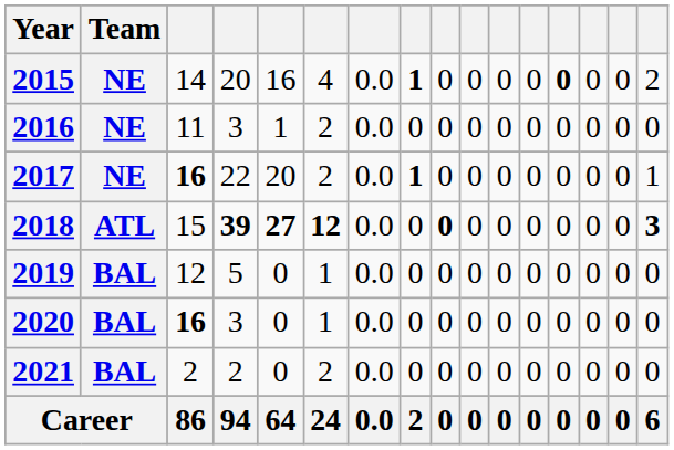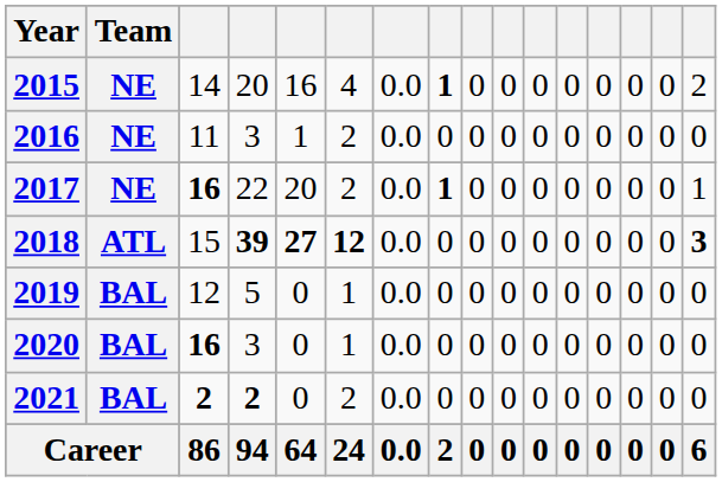2015 | column 13: bold -> normal
2018 | column 9: bold -> normal
2021 | column 3: normal -> bold
2021 | column 4: normal -> bold
